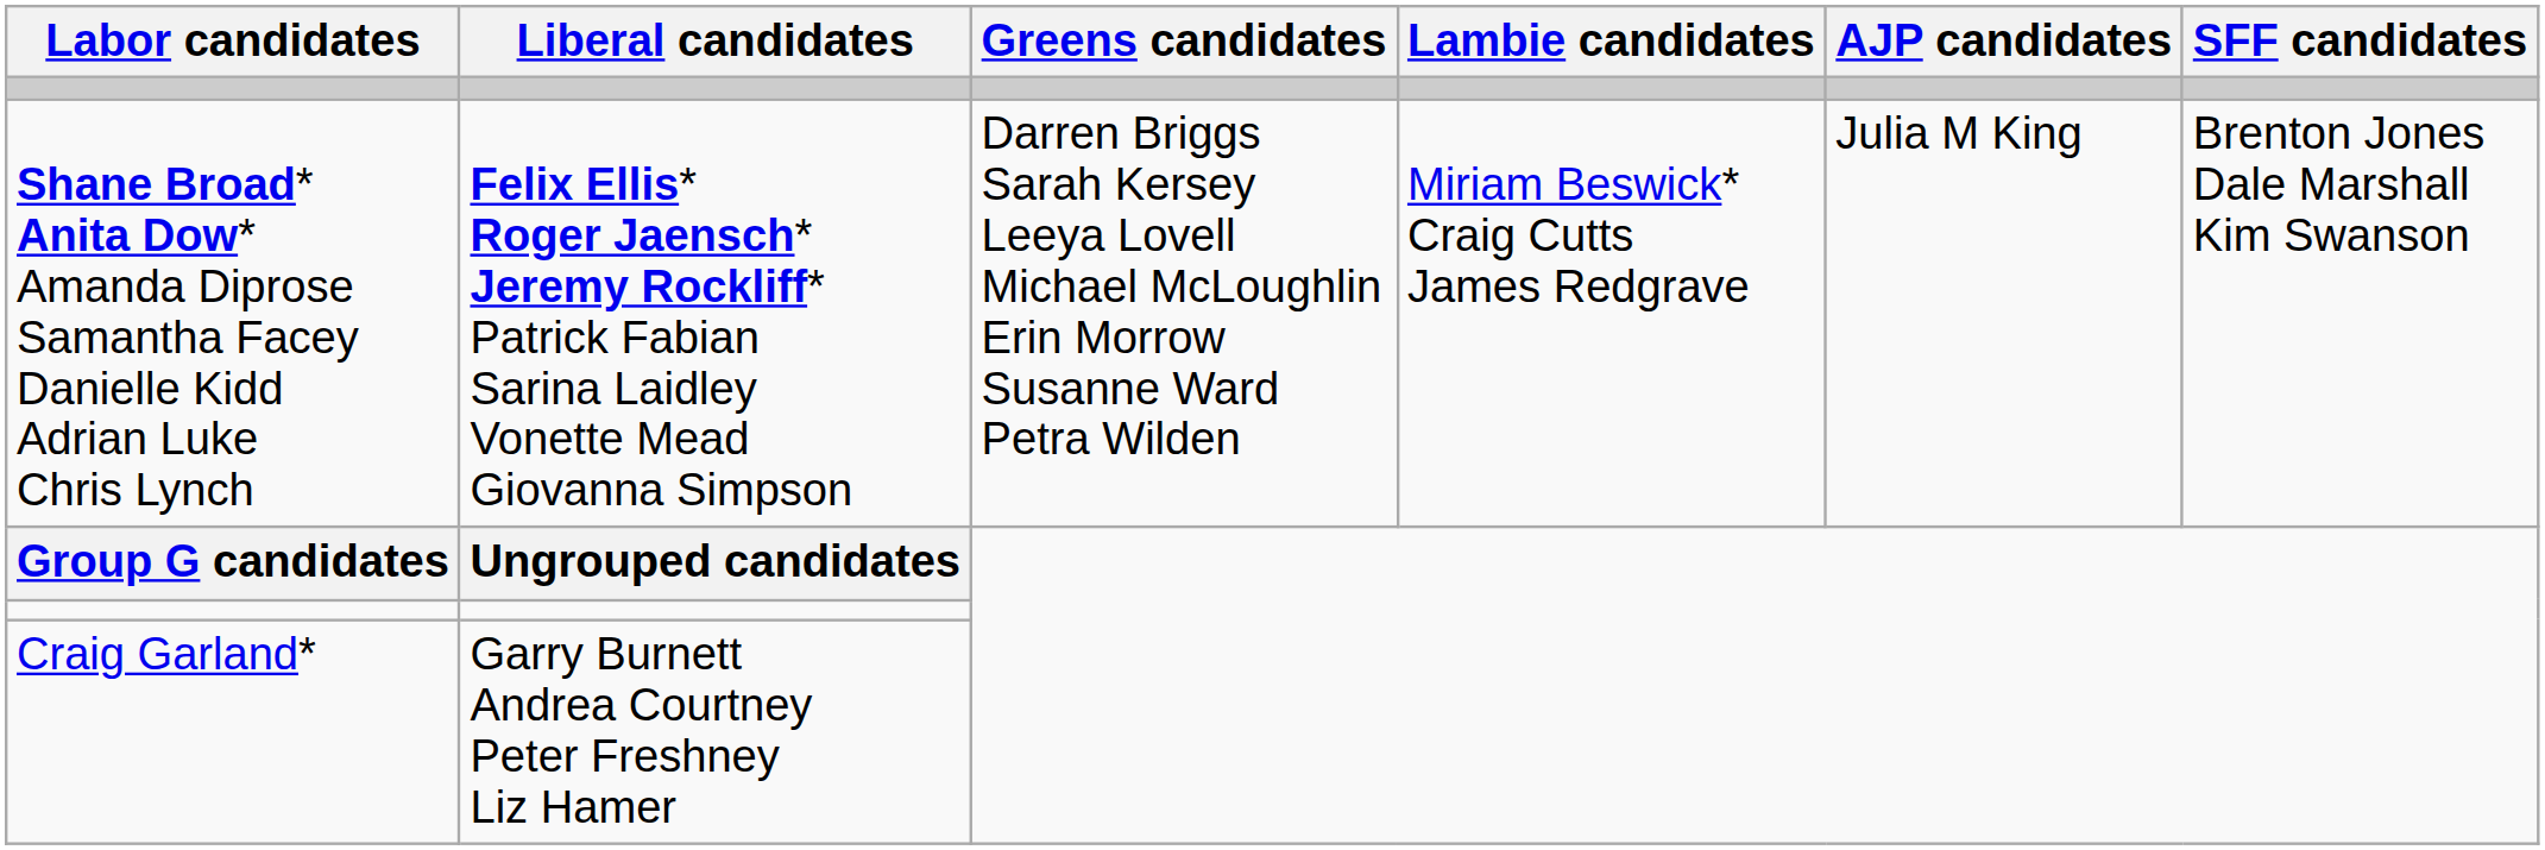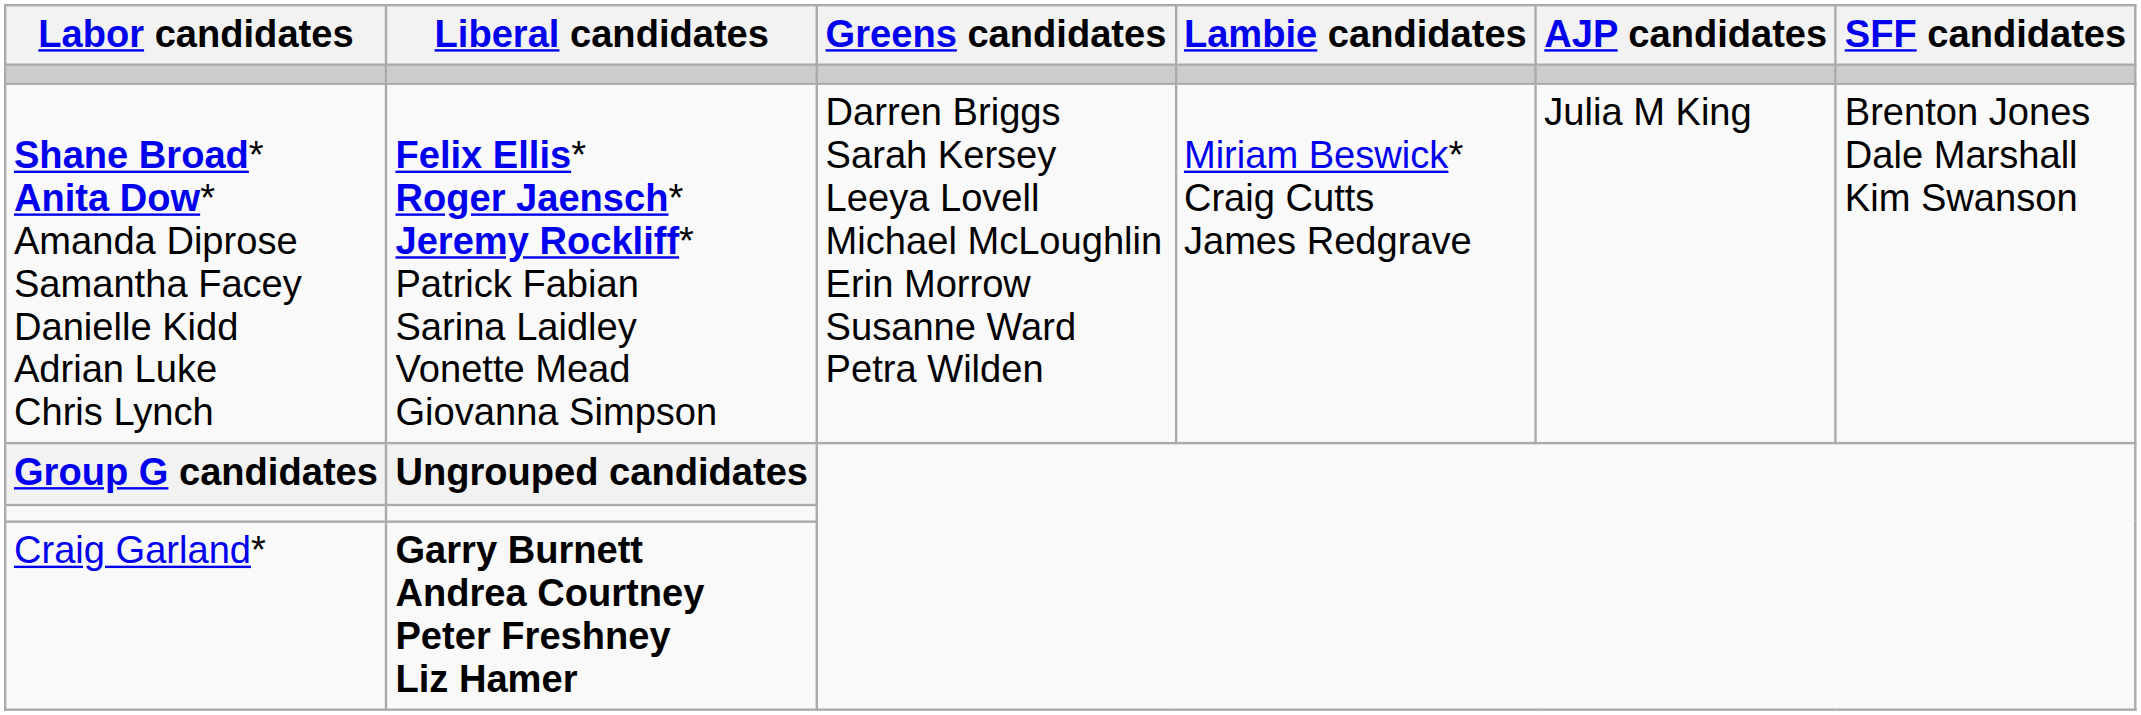Craig Garland* | Liberal candidates: normal -> bold
